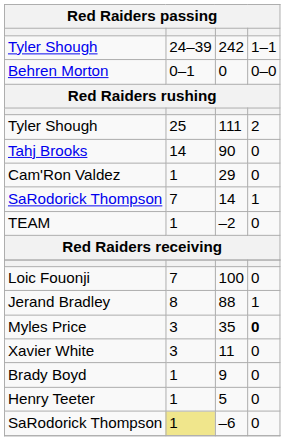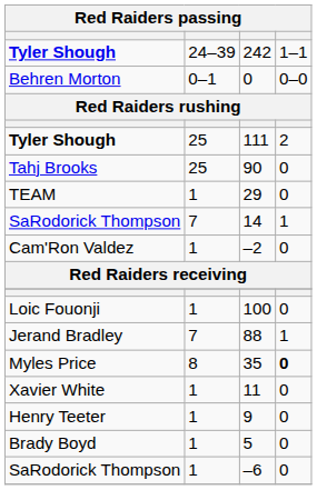242 | column 1: normal -> bold
111 | column 1: normal -> bold
90 | column 2: 14 -> 25
29 | column 1: Cam'Ron Valdez -> TEAM
–2 | column 1: TEAM -> Cam'Ron Valdez
100 | column 2: 7 -> 1
88 | column 2: 8 -> 7
35 | column 2: 3 -> 8
11 | column 2: 3 -> 1
9 | column 1: Brady Boyd -> Henry Teeter
5 | column 1: Henry Teeter -> Brady Boyd
–6 | column 2: khaki background -> no background
